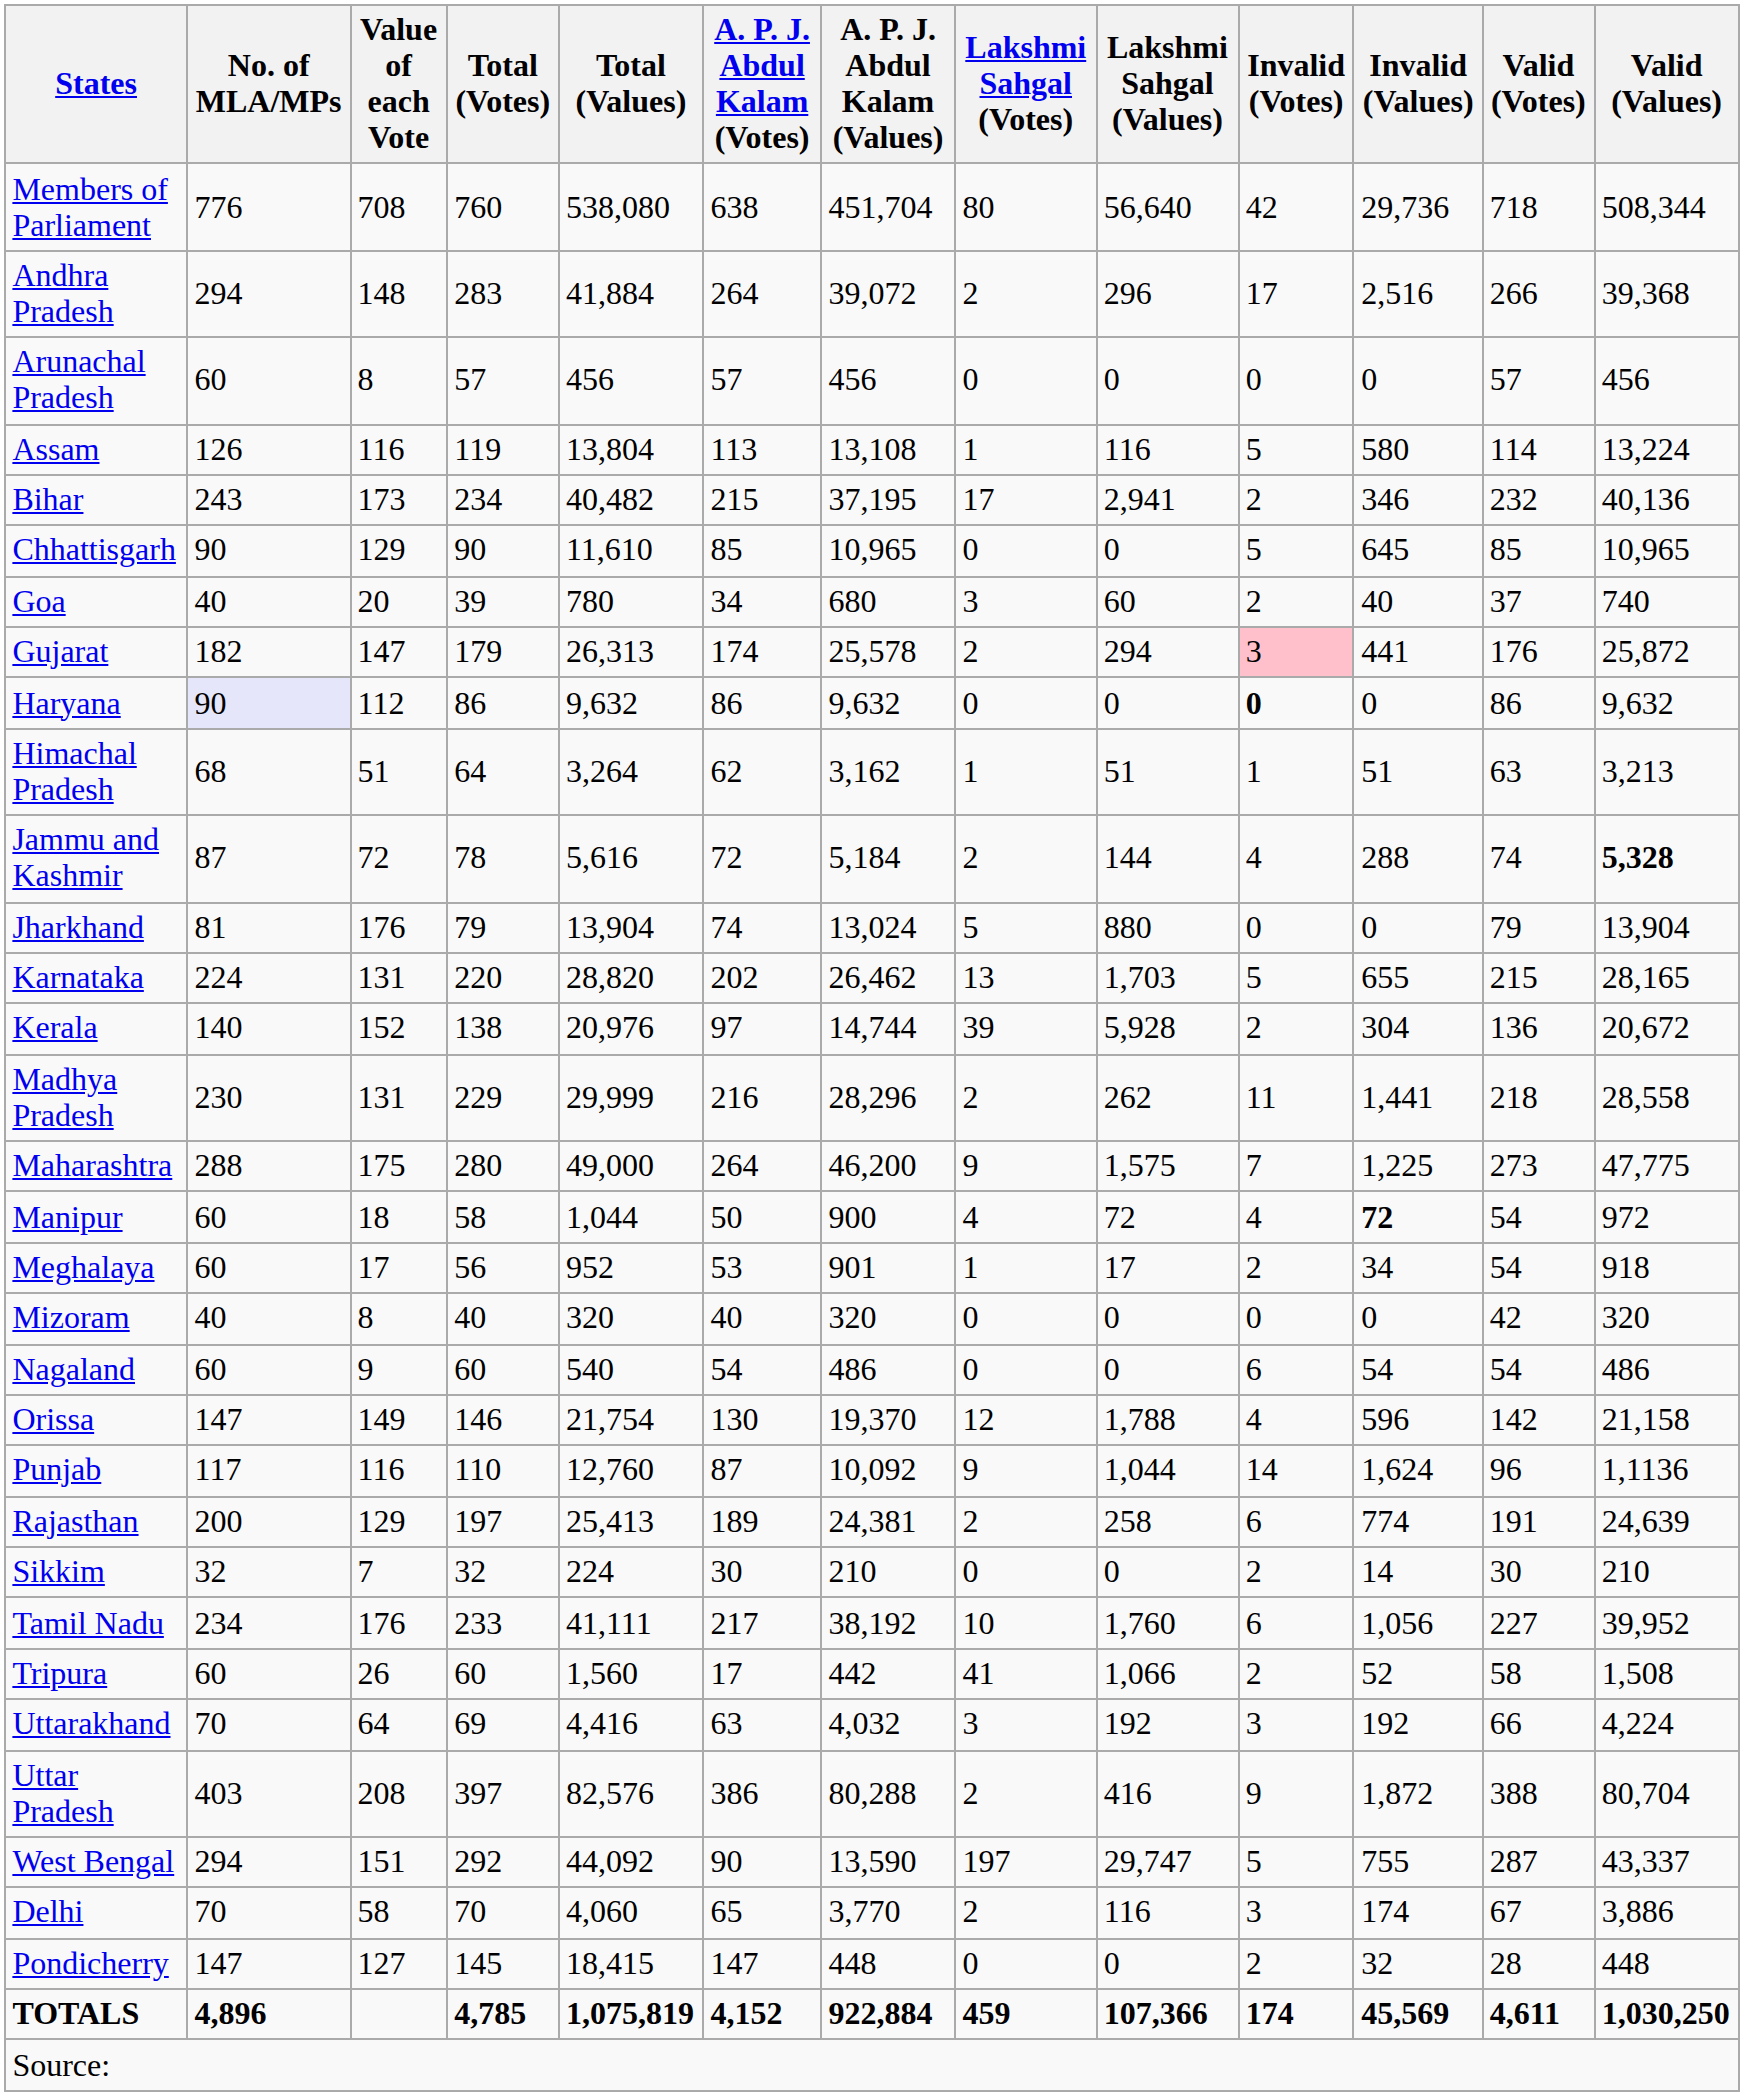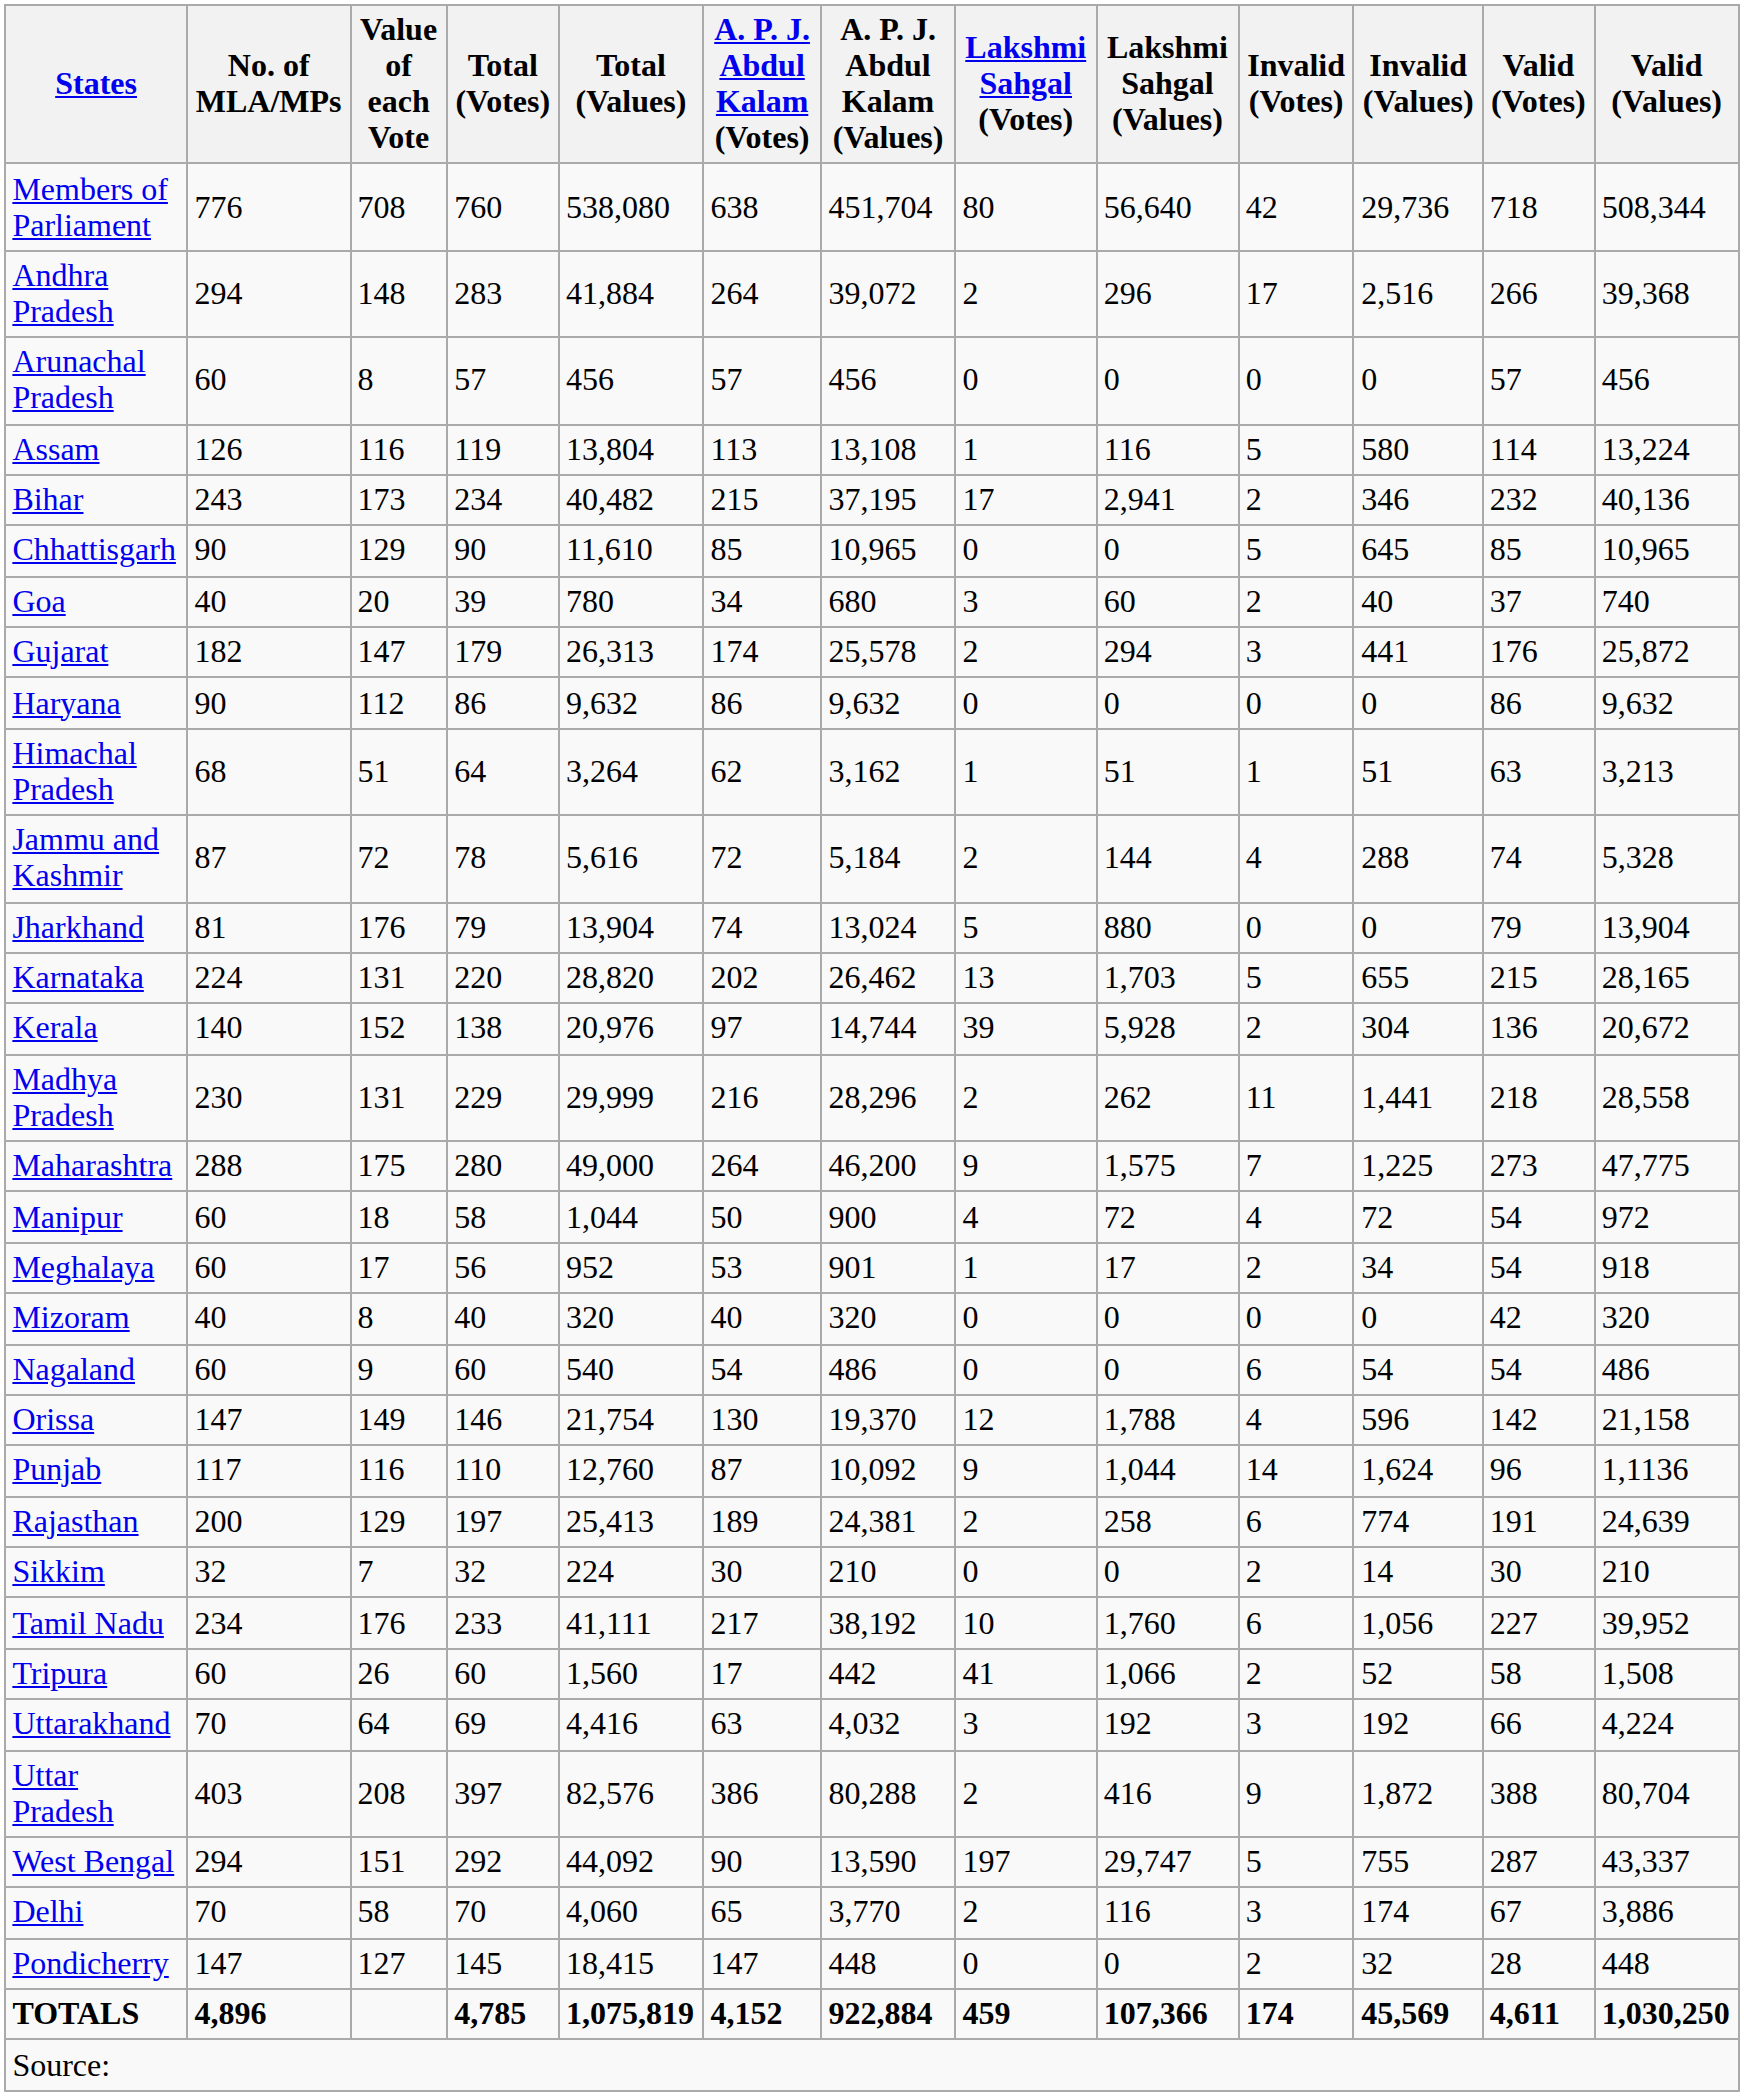Gujarat | Invalid (Votes): pink background -> no background
Haryana | No. of MLA/MPs: lavender background -> no background
Haryana | Invalid (Votes): bold -> normal
Jammu and Kashmir | Valid (Values): bold -> normal
Manipur | Invalid (Values): bold -> normal
